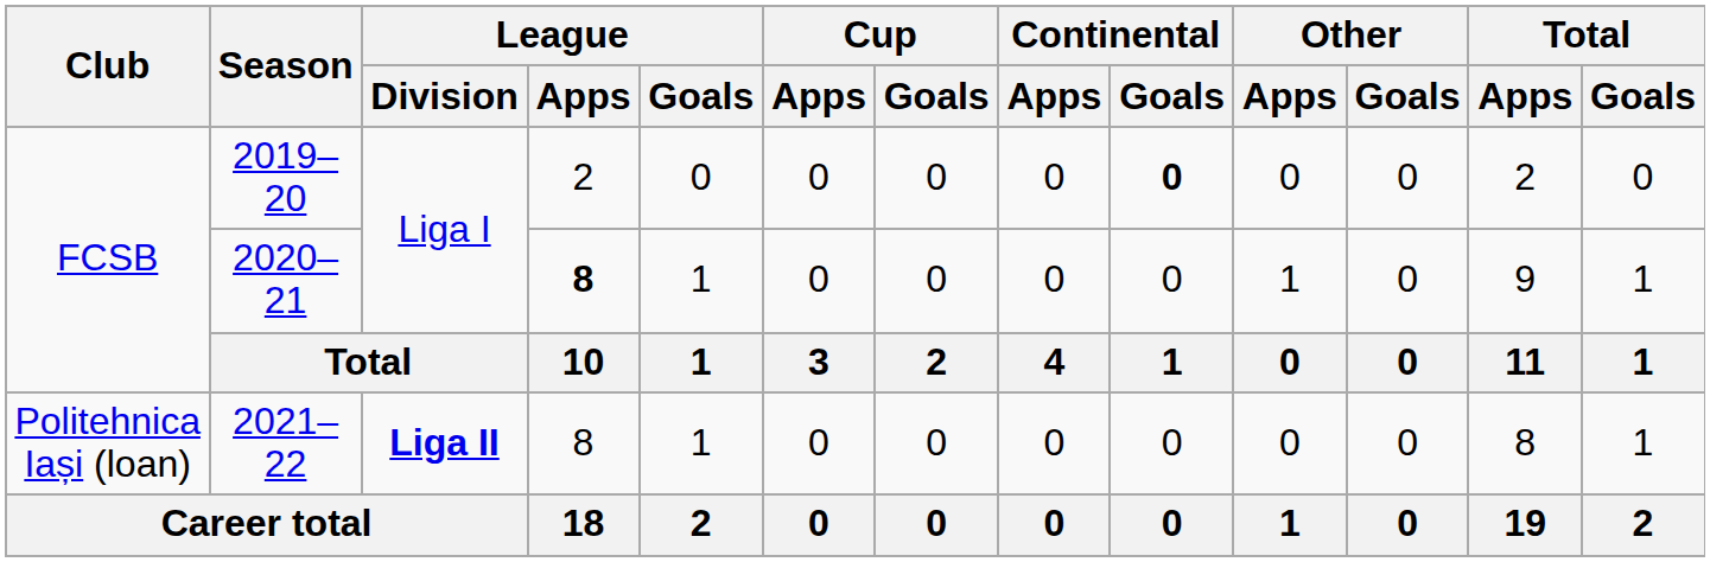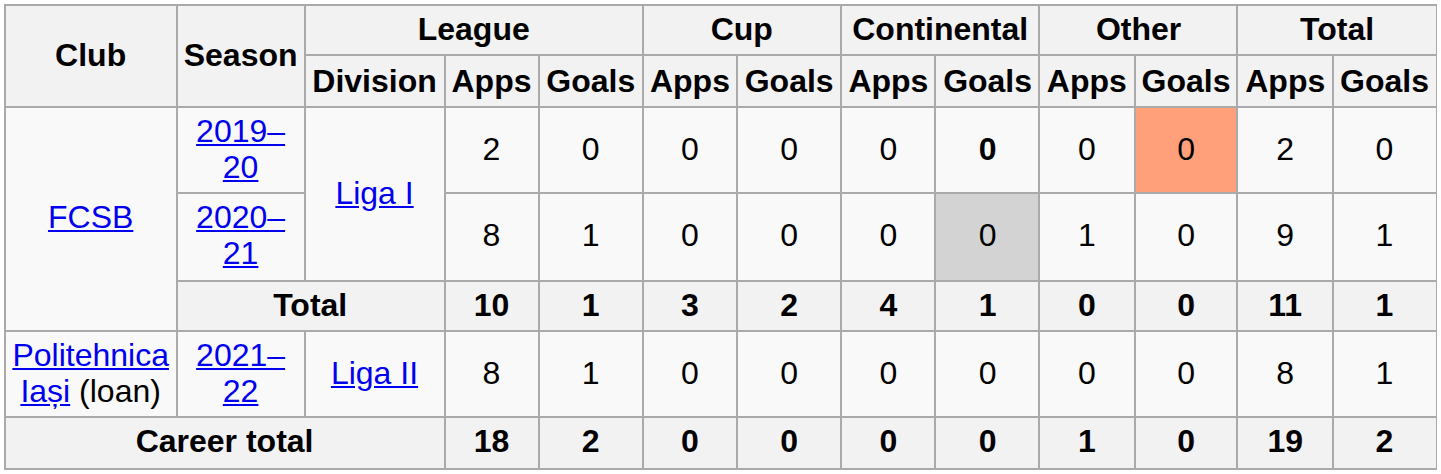2019–20 | Other / Goals: no background -> lightsalmon background
2020–21 | League / Apps: bold -> normal
2020–21 | Continental / Goals: no background -> lightgrey background
2021–22 | League / Division: bold -> normal
